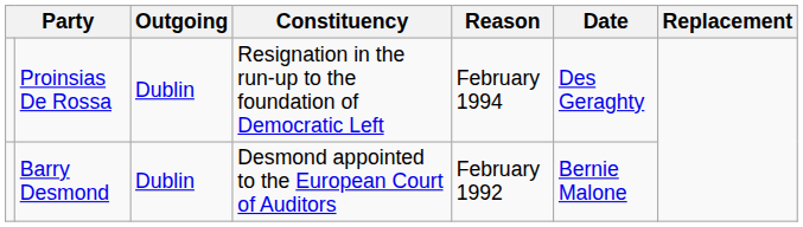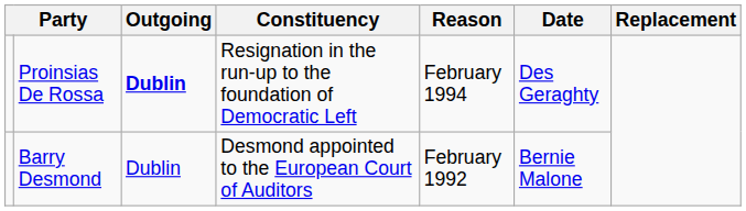Proinsias De Rossa | Outgoing: normal -> bold
